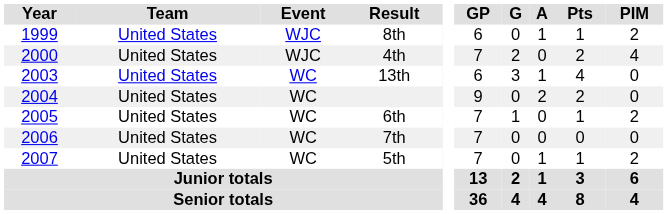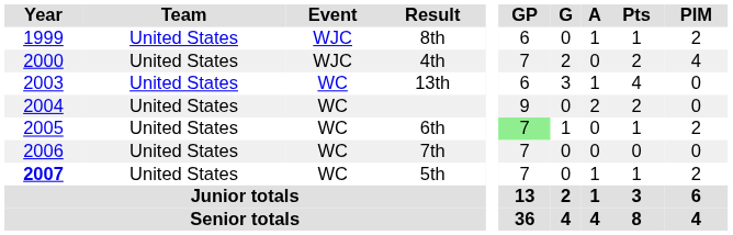6th | GP: no background -> lightgreen background
5th | Year: normal -> bold
